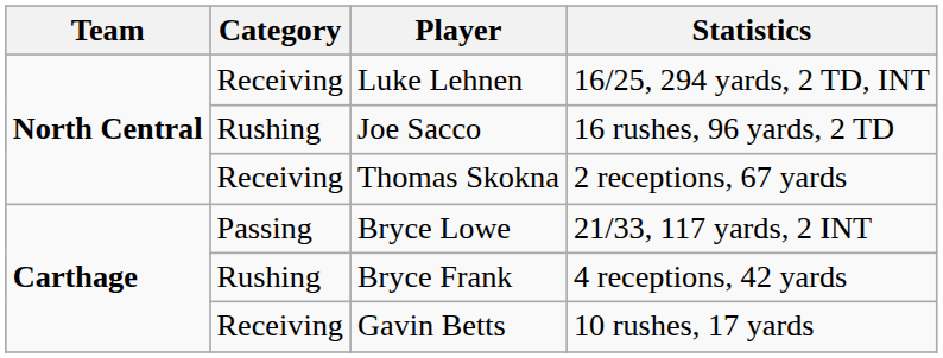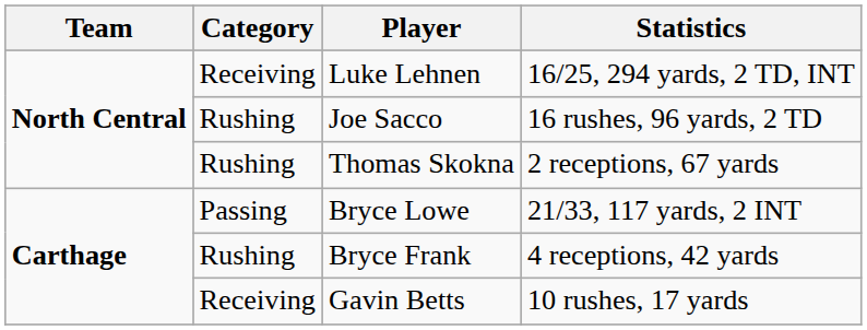Thomas Skokna | Category: Receiving -> Rushing
